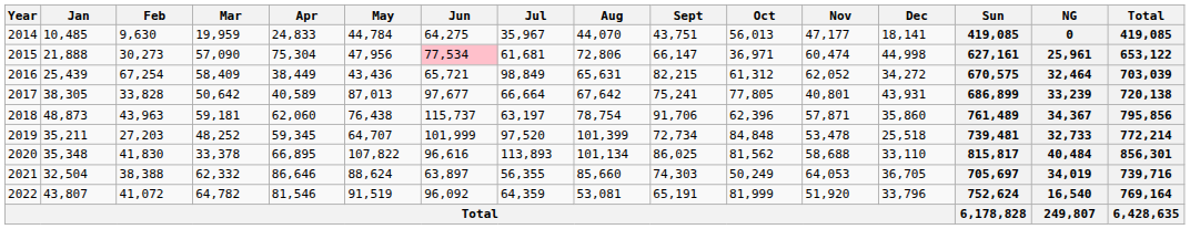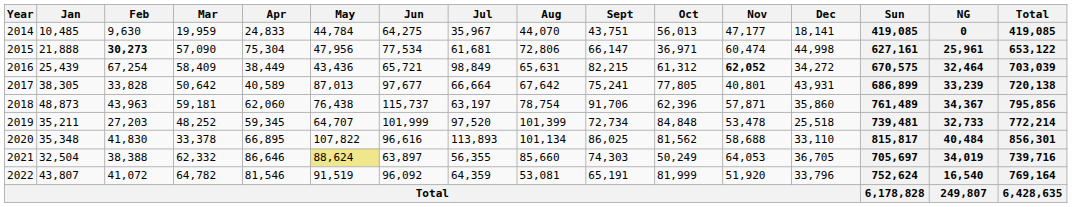2015 | Feb: normal -> bold
2015 | Jun: pink background -> no background
2016 | Nov: normal -> bold
2021 | May: no background -> khaki background
